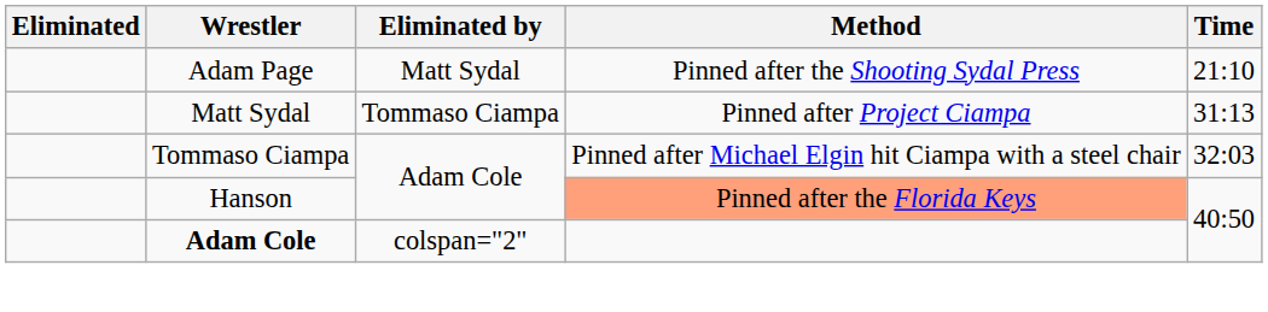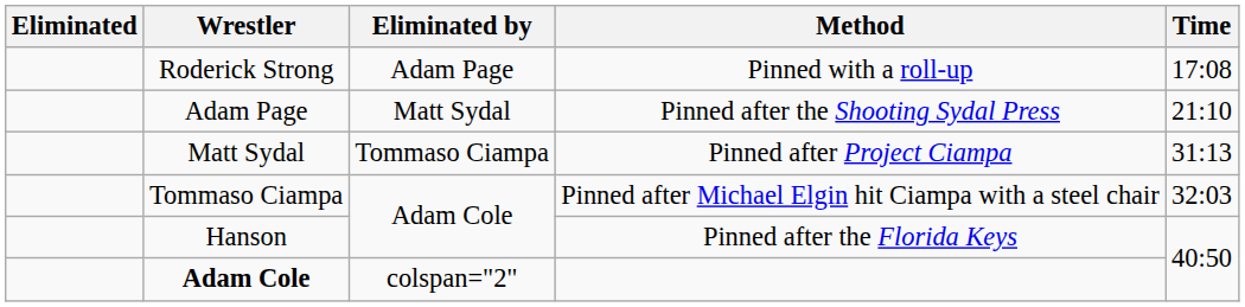+ row: Roderick Strong | Adam Page | Pinned with a roll-up | 17:08
Hanson | Method: lightsalmon background -> no background
